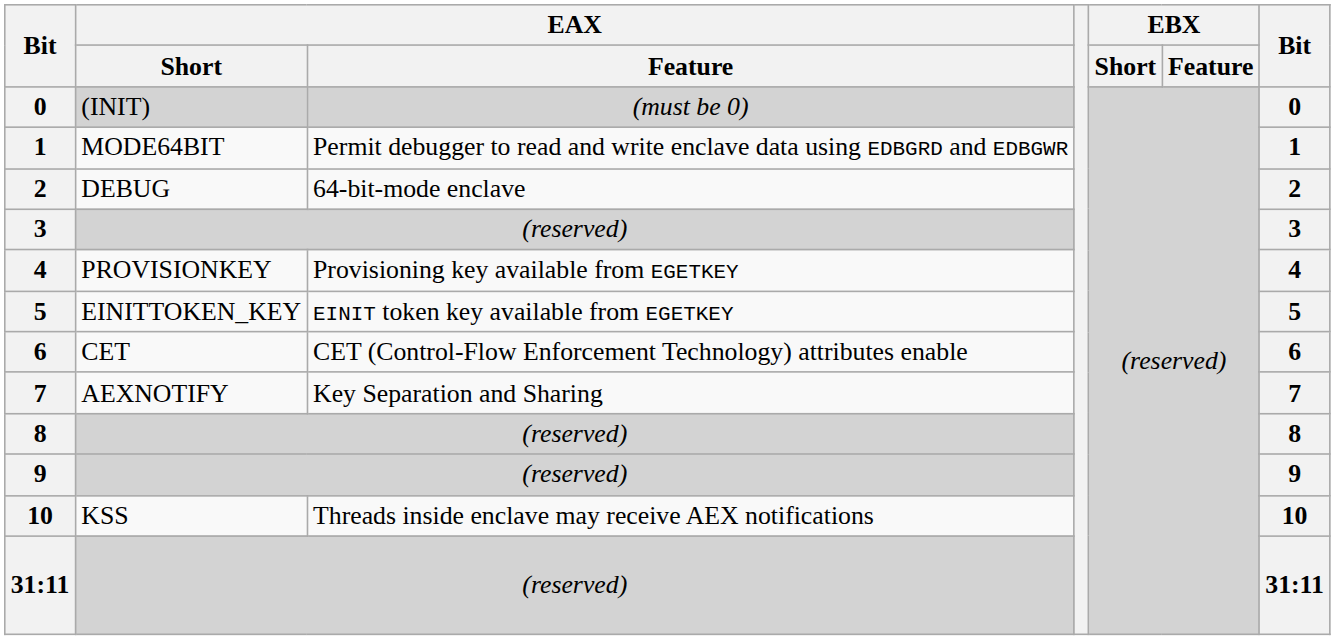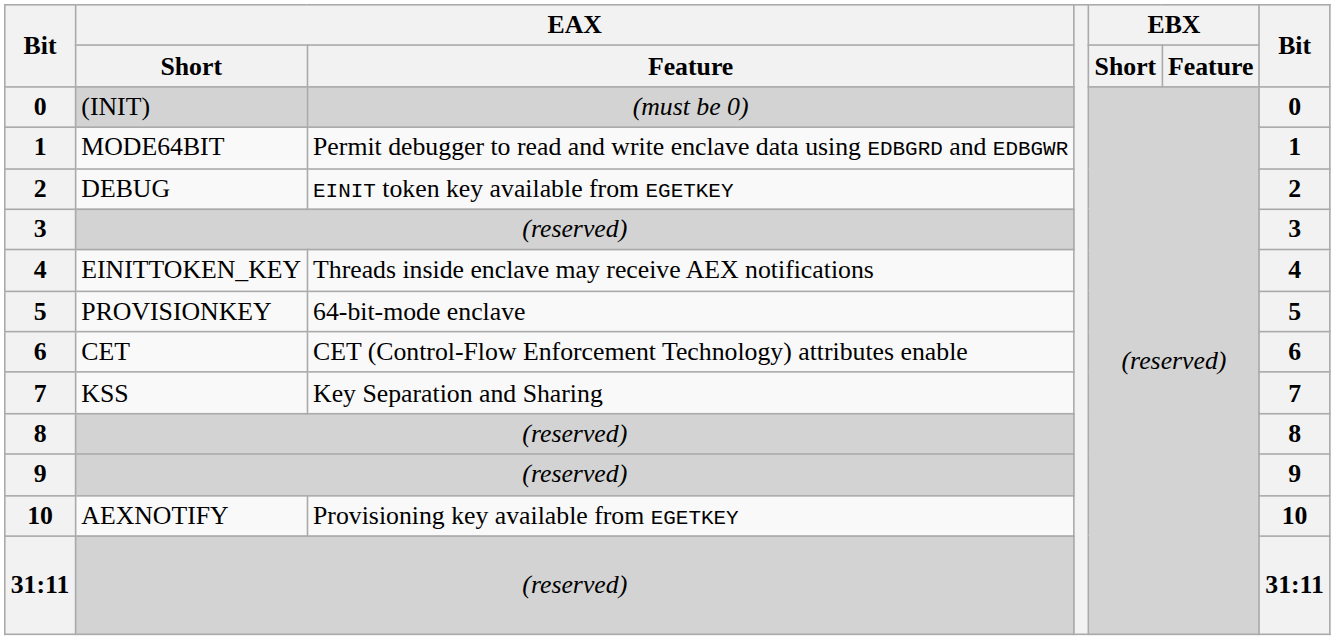row 5 | EAX / Feature: 64-bit-mode enclave -> EINIT token key available from EGETKEY
row 7 | EAX / Short: PROVISIONKEY -> EINITTOKEN_KEY
row 7 | EAX / Feature: Provisioning key available from EGETKEY -> Threads inside enclave may receive AEX notifications
row 8 | EAX / Short: EINITTOKEN_KEY -> PROVISIONKEY
row 8 | EAX / Feature: EINIT token key available from EGETKEY -> 64-bit-mode enclave
row 10 | EAX / Short: AEXNOTIFY -> KSS
row 13 | EAX / Short: KSS -> AEXNOTIFY
row 13 | EAX / Feature: Threads inside enclave may receive AEX notifications -> Provisioning key available from EGETKEY
